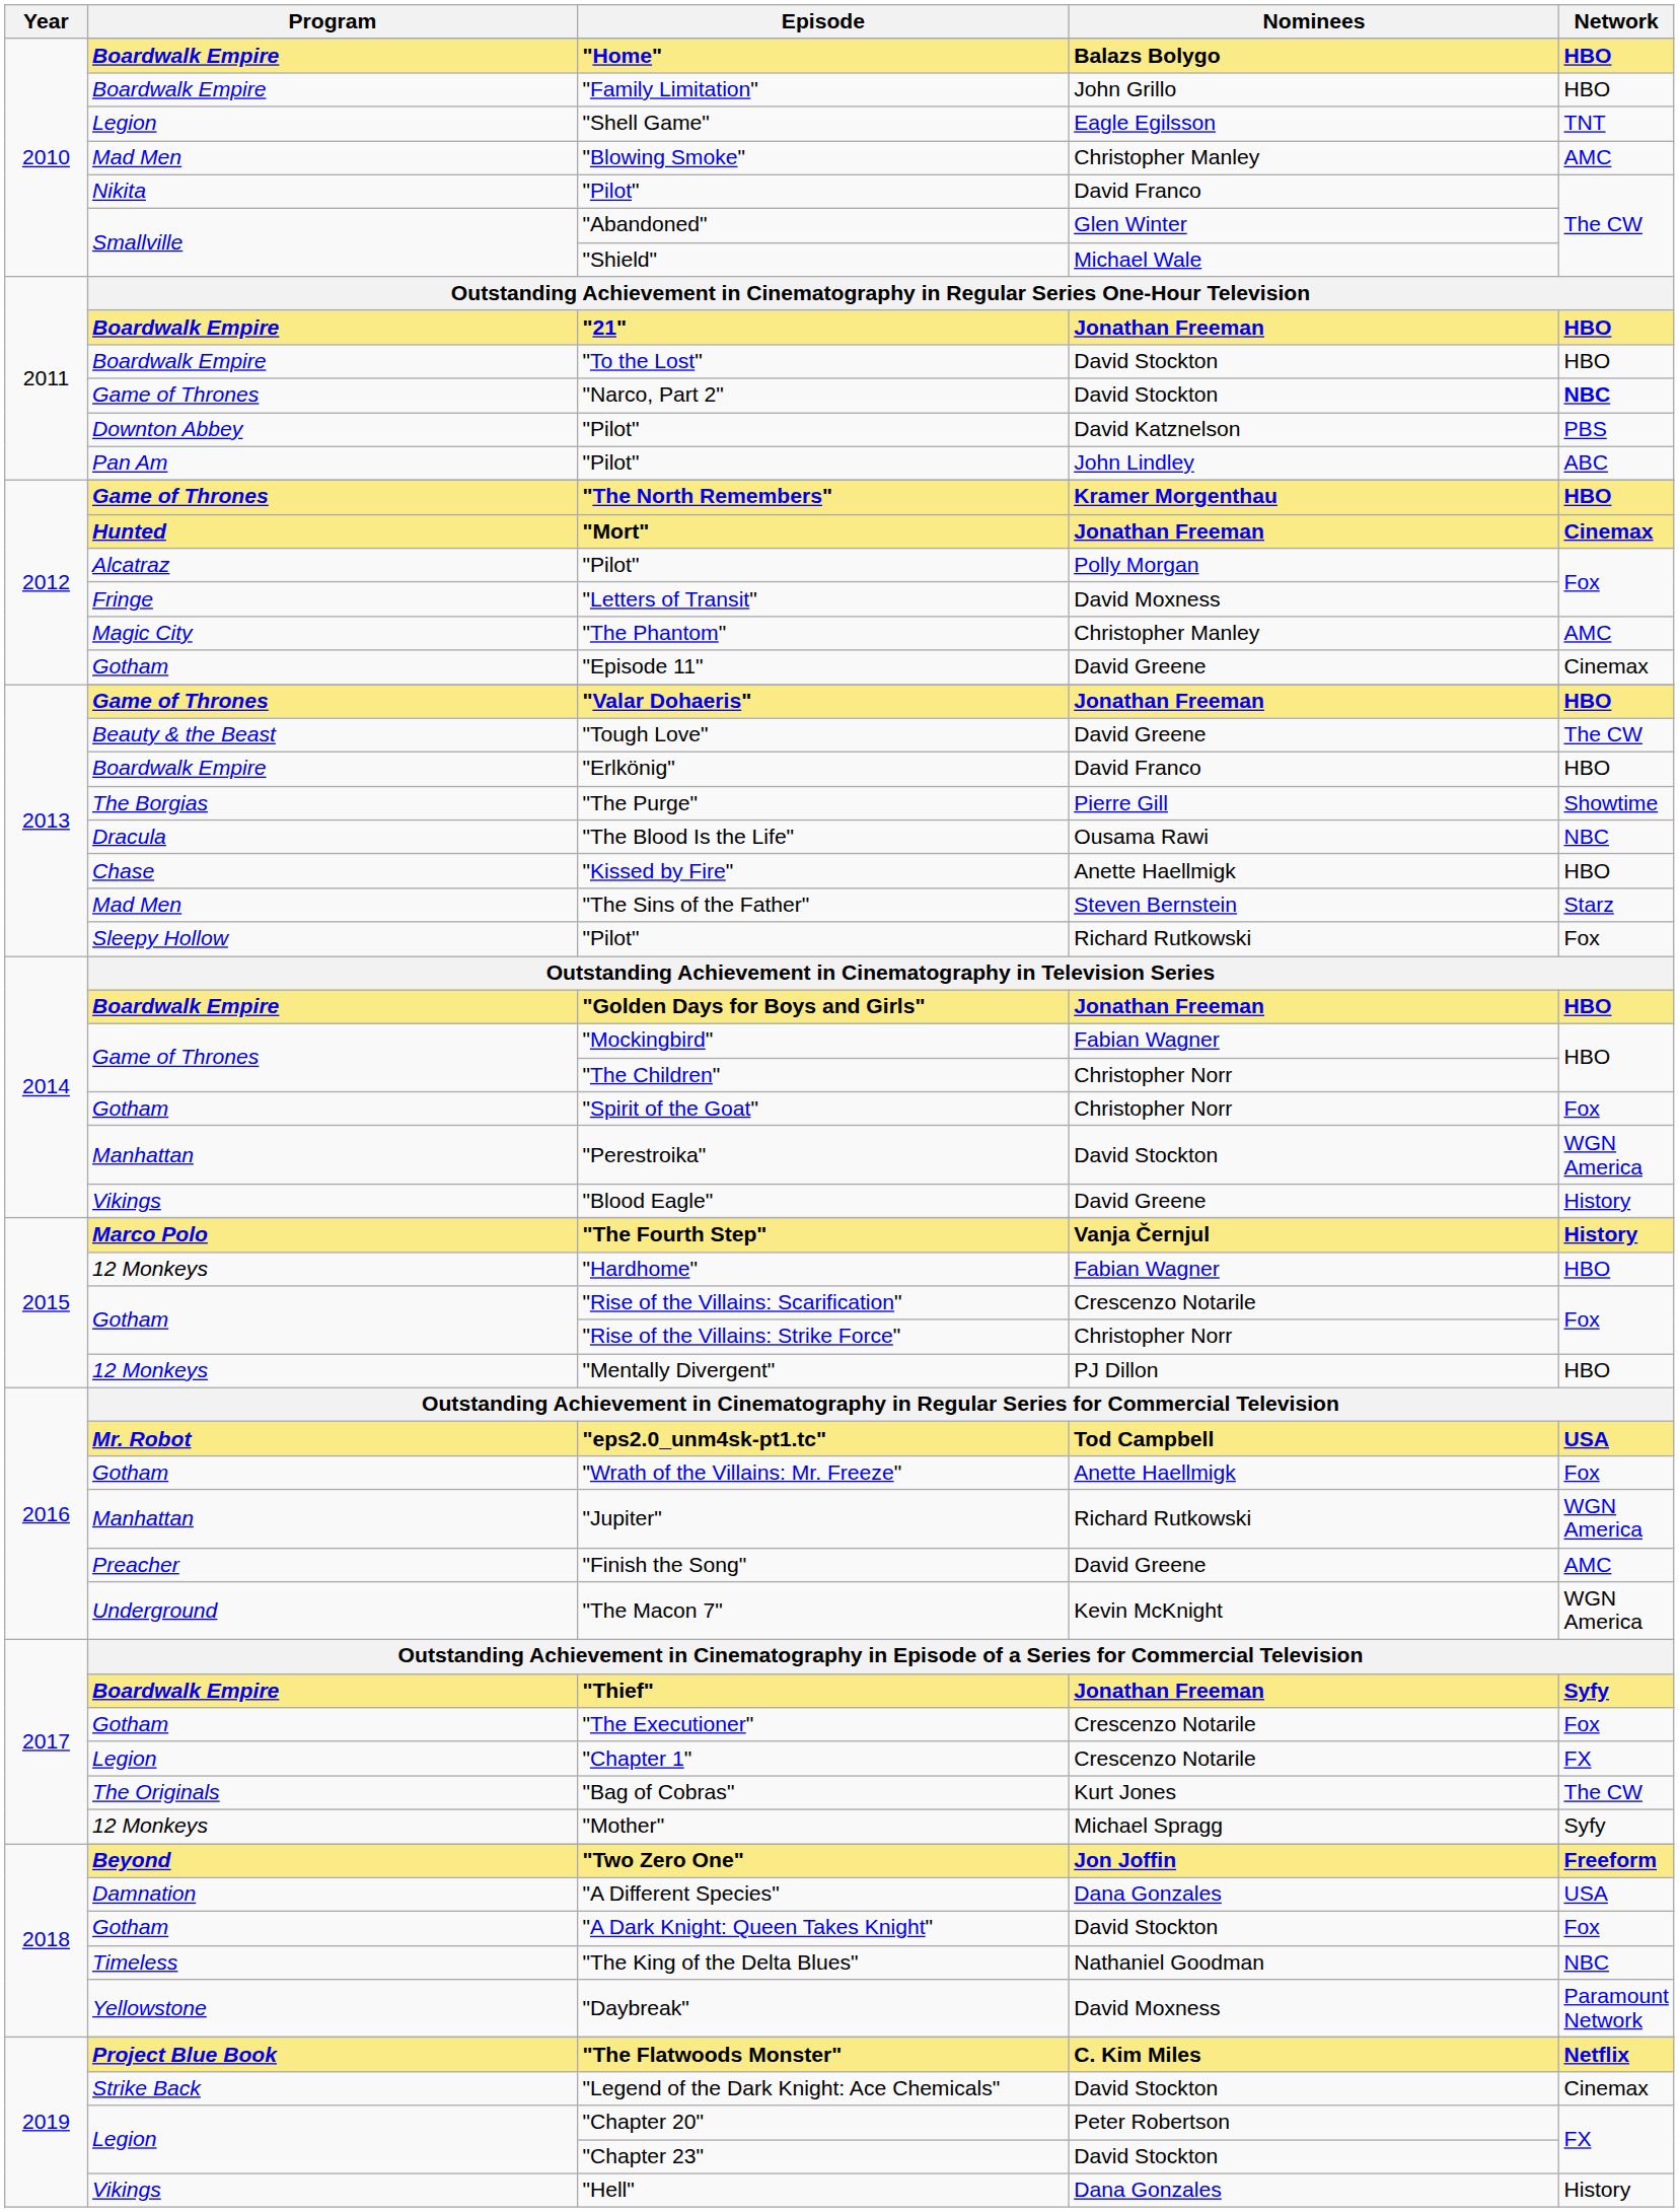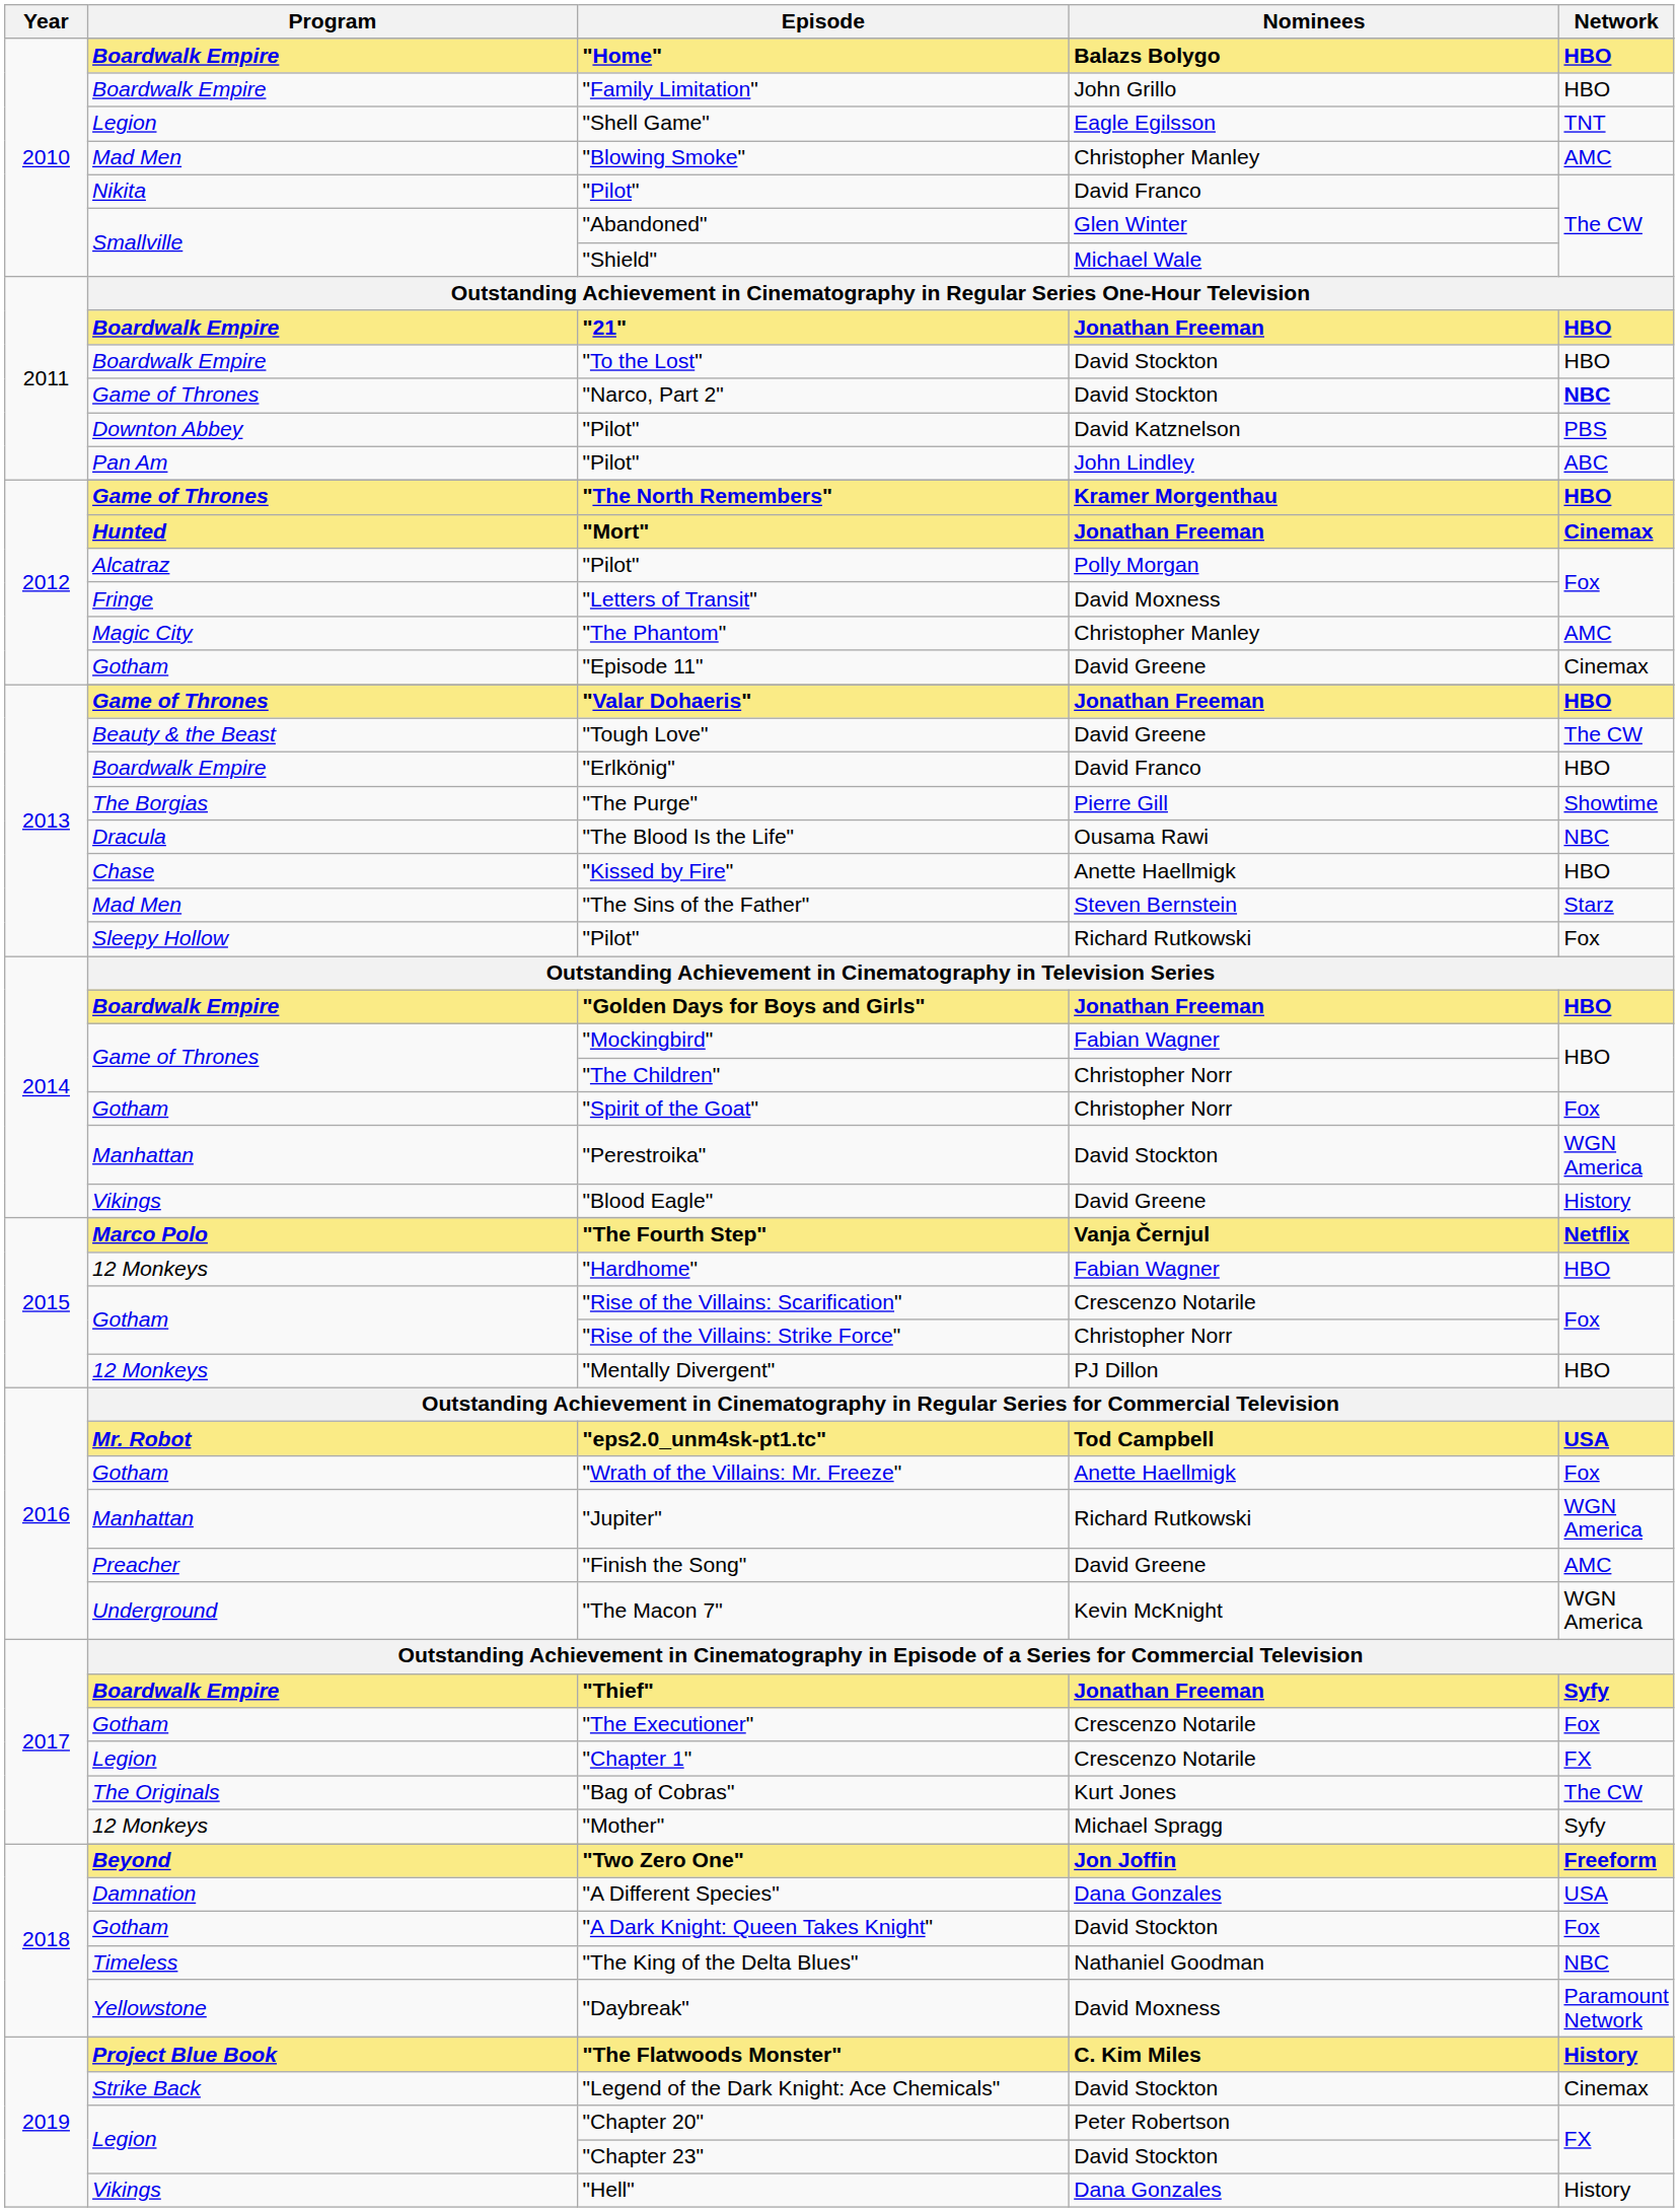"The Fourth Step" | Network: History -> Netflix
"The Flatwoods Monster" | Network: Netflix -> History
